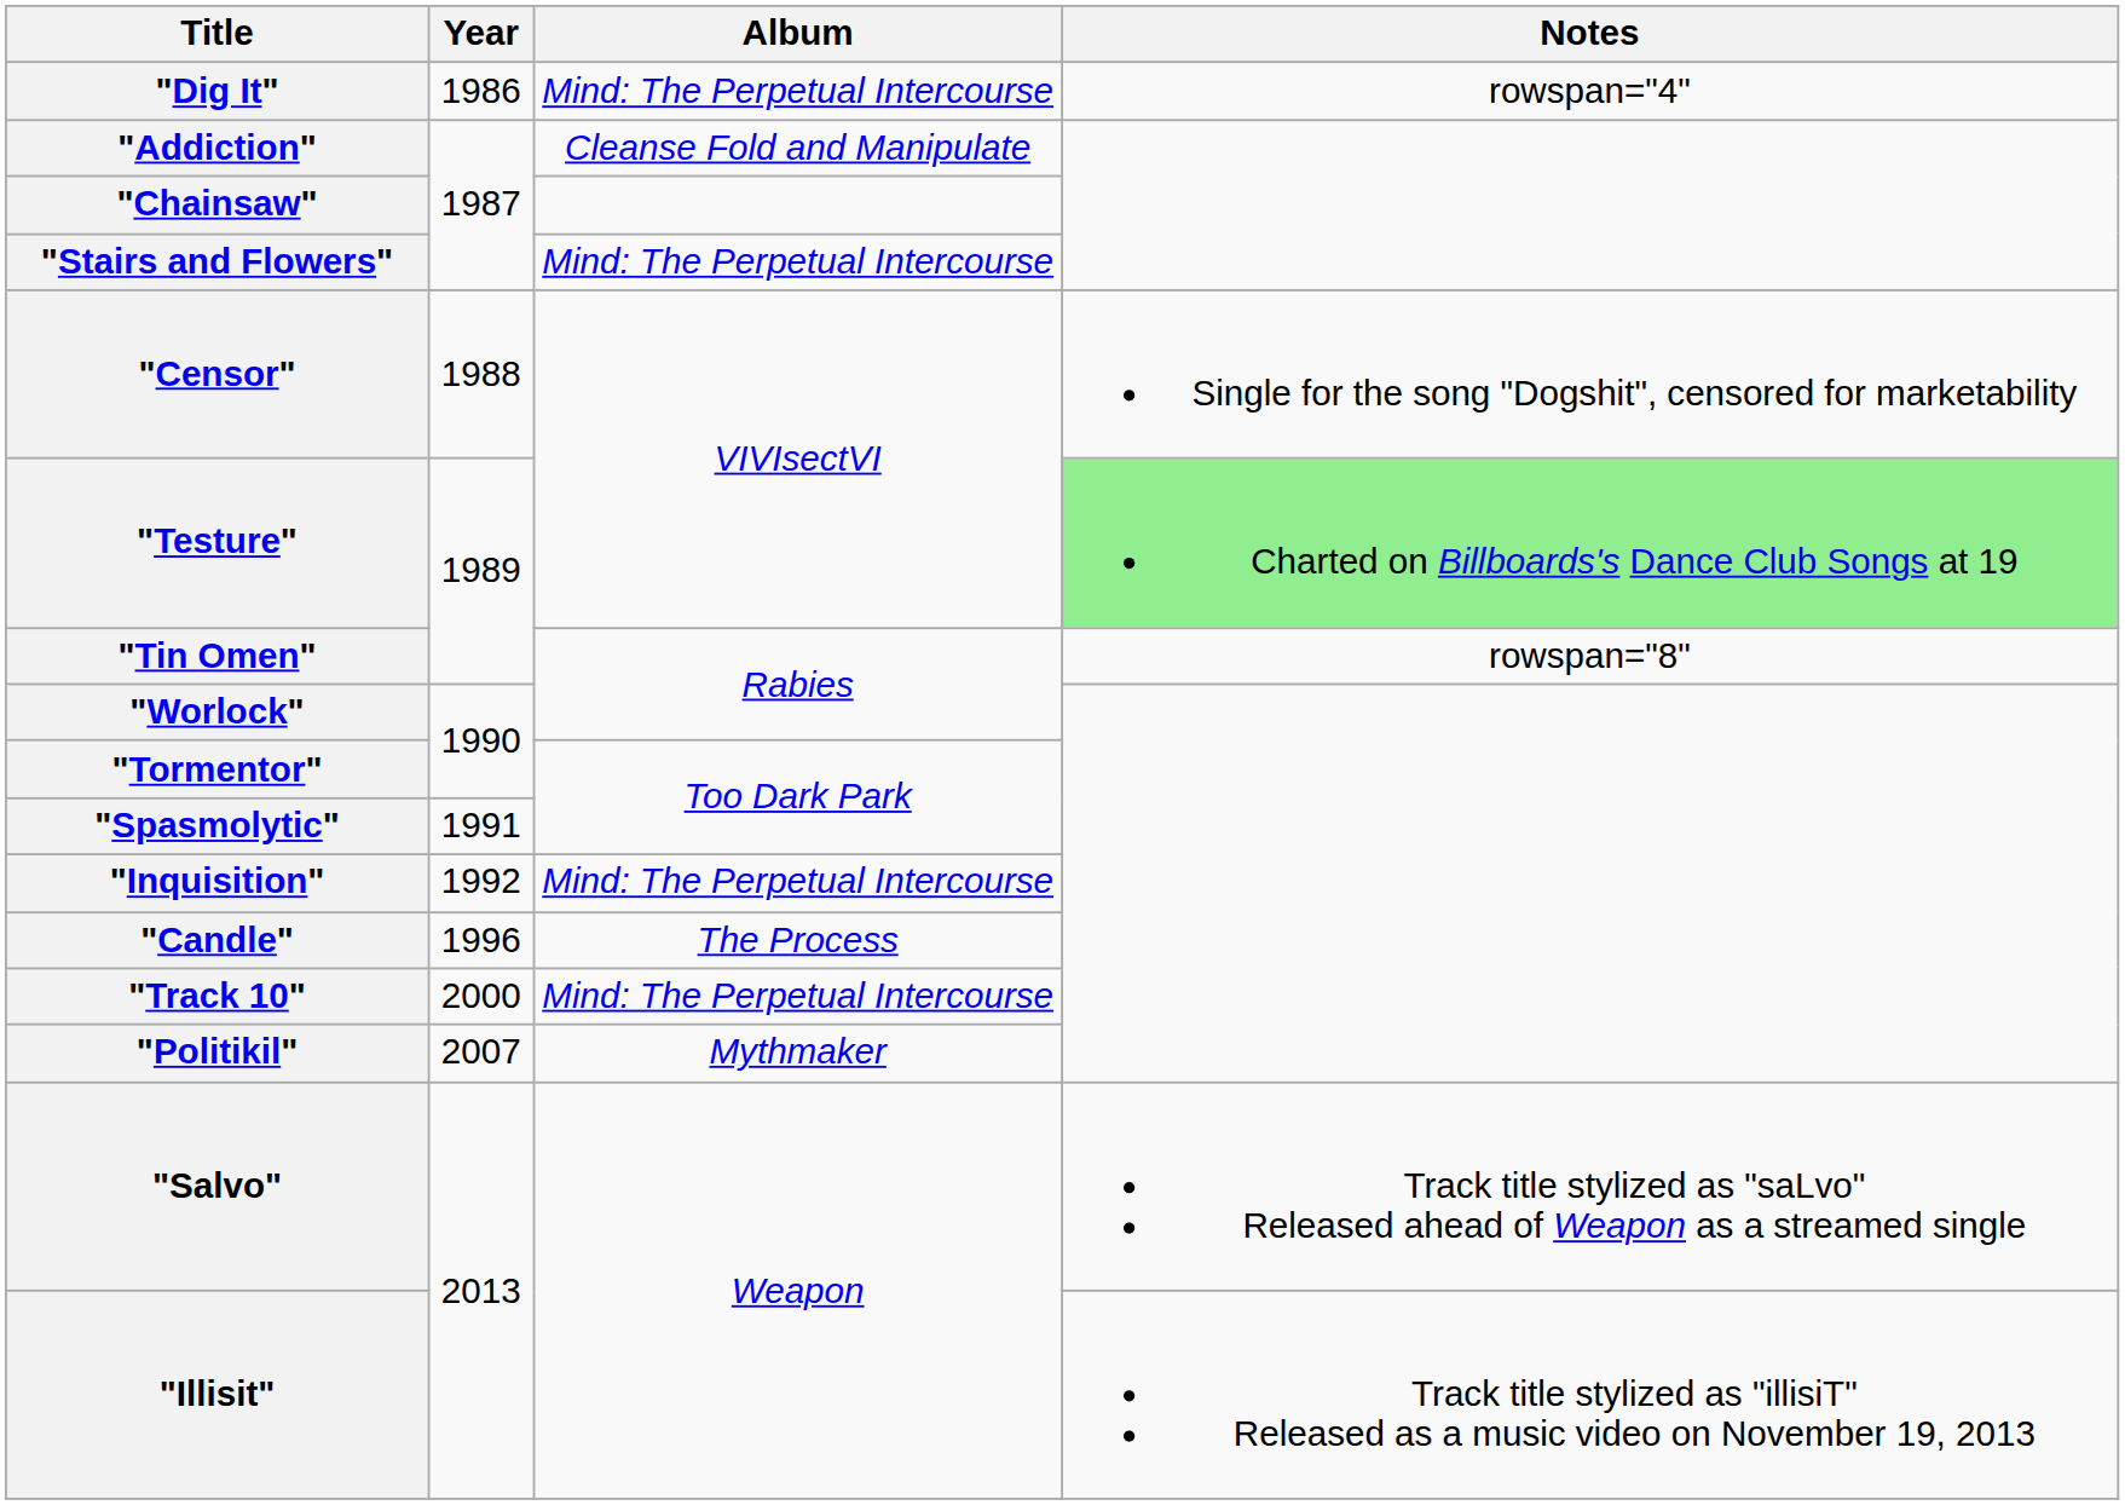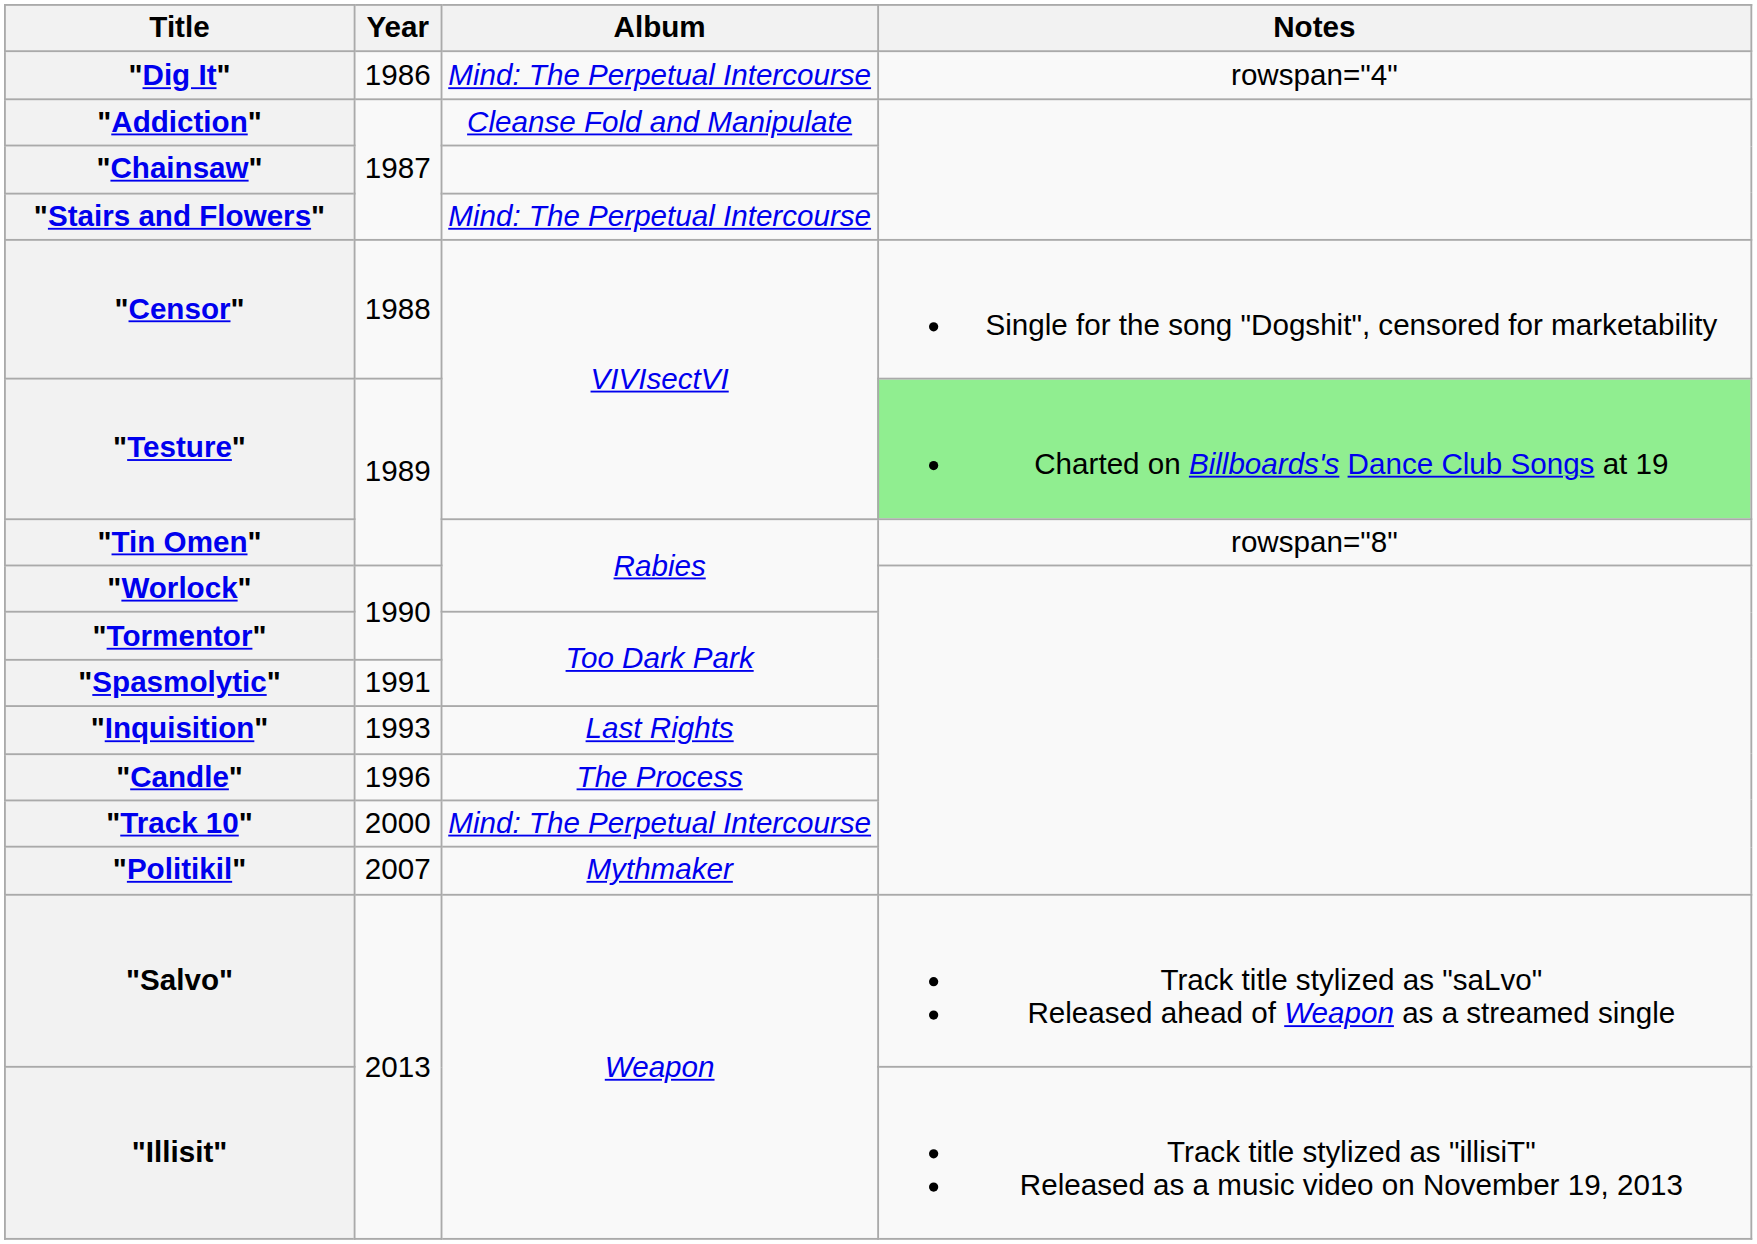"Inquisition" | Year: 1992 -> 1993
"Inquisition" | Album: Mind: The Perpetual Intercourse -> Last Rights
